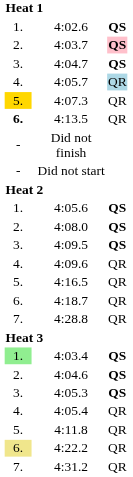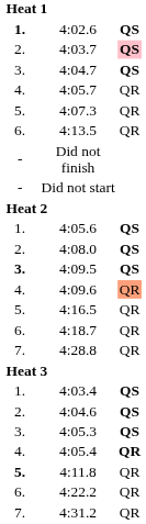4:02.6 | column 1: normal -> bold
4:05.7 | column 3: lightblue background -> no background
4:07.3 | column 1: gold background -> no background
4:13.5 | column 1: bold -> normal
4:09.5 | column 1: normal -> bold
4:09.6 | column 3: no background -> lightsalmon background
4:03.4 | column 1: lightgreen background -> no background
4:05.4 | column 3: normal -> bold
4:11.8 | column 1: normal -> bold
4:22.2 | column 1: khaki background -> no background
